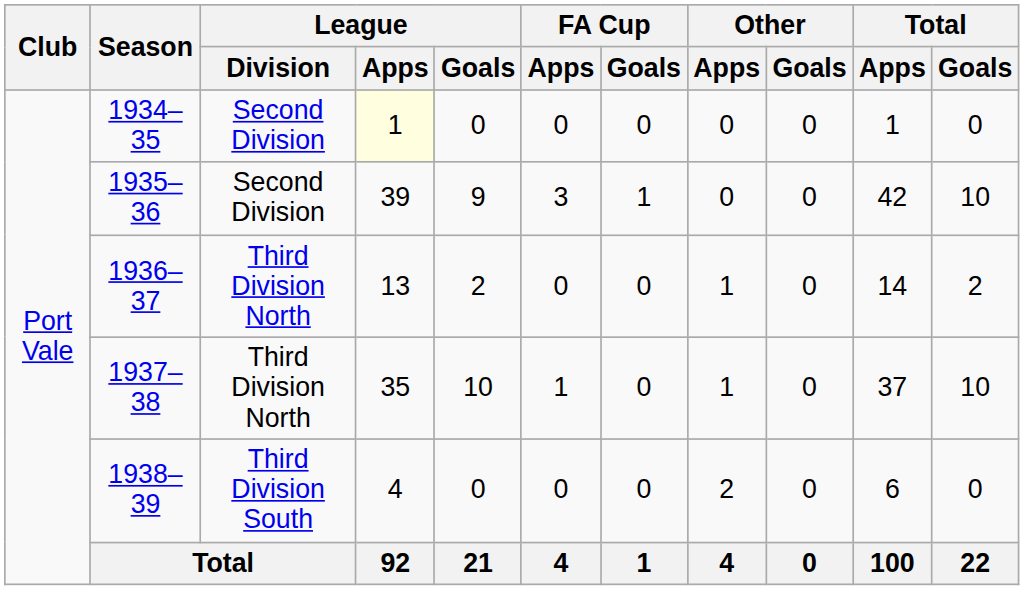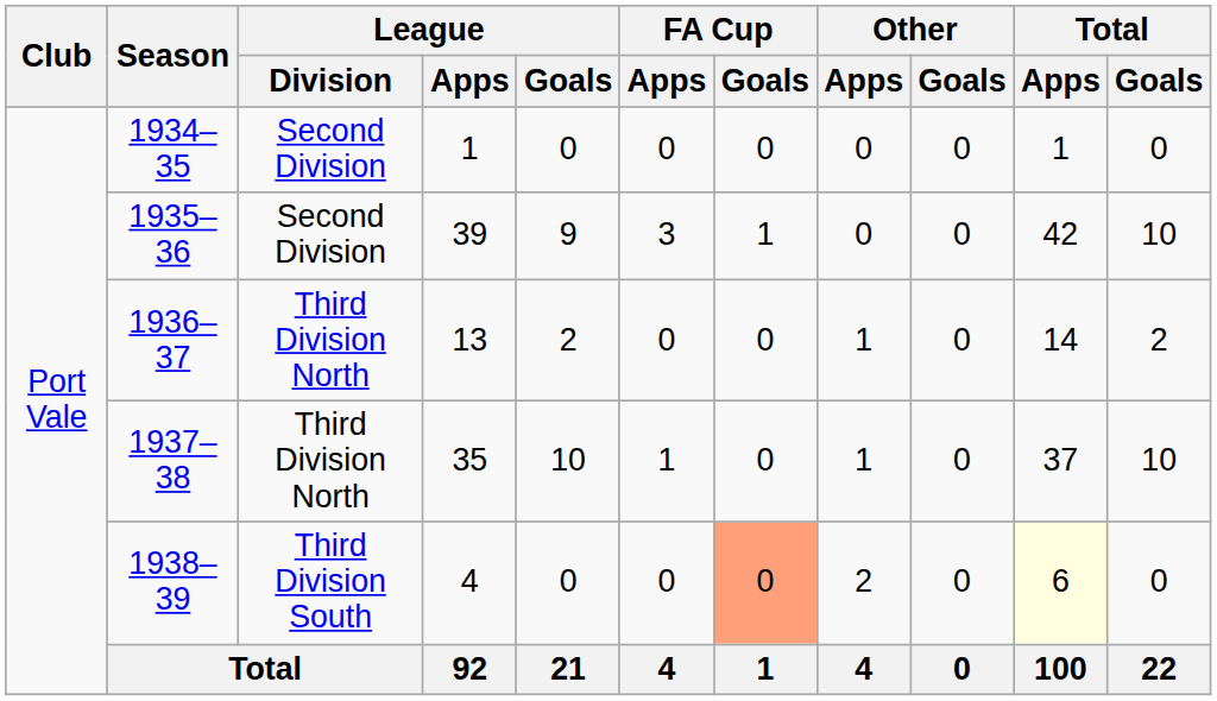1934–35 | League / Apps: lightyellow background -> no background
1938–39 | FA Cup / Goals: no background -> lightsalmon background
1938–39 | Total / Apps: no background -> lightyellow background
